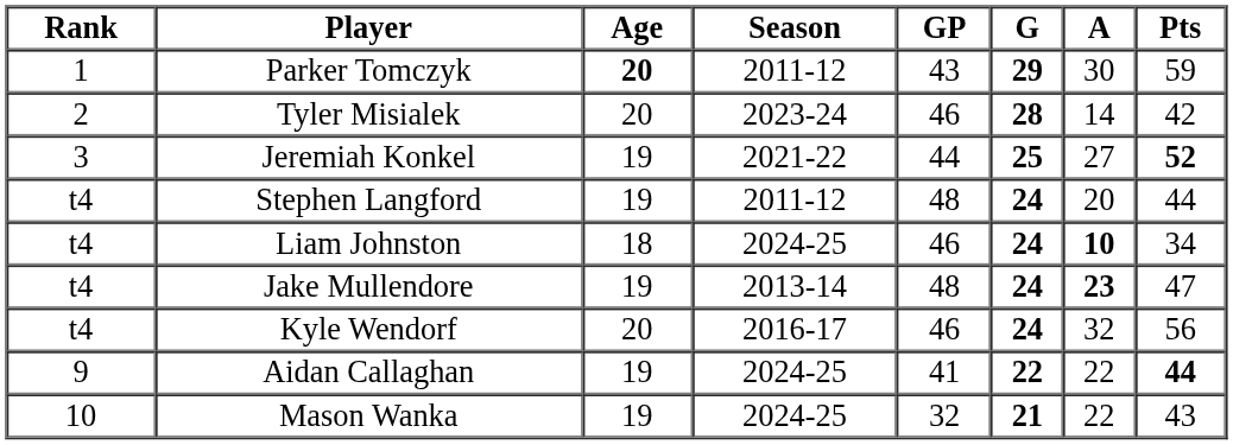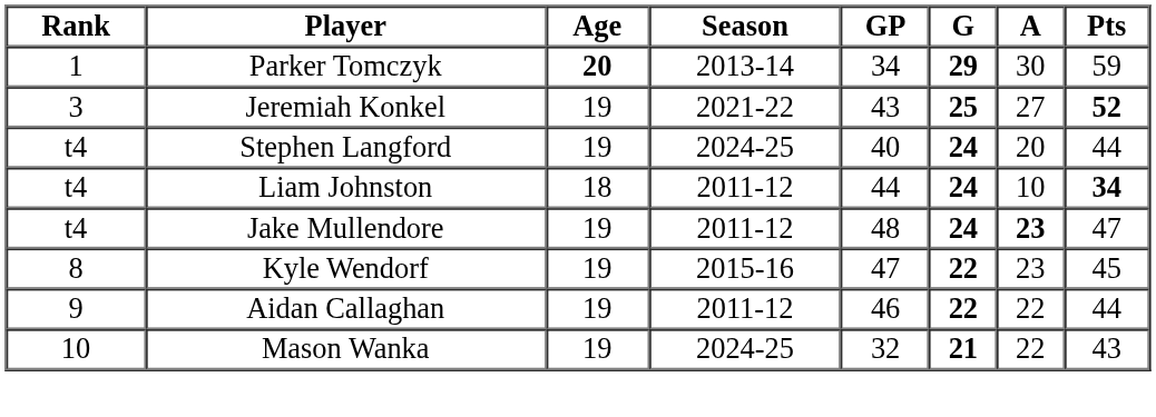Parker Tomczyk | Season: 2011-12 -> 2013-14
Parker Tomczyk | GP: 43 -> 34
- row: 2 | Tyler Misialek | 20 | 2023-24 | 46 | 28 | 14 | 42
Jeremiah Konkel | GP: 44 -> 43
Stephen Langford | Season: 2011-12 -> 2024-25
Stephen Langford | GP: 48 -> 40
Liam Johnston | Season: 2024-25 -> 2011-12
Liam Johnston | GP: 46 -> 44
Liam Johnston | A: bold -> normal
Liam Johnston | Pts: normal -> bold
Jake Mullendore | Season: 2013-14 -> 2011-12
- row: t4 | Kyle Wendorf | 20 | 2016-17 | 46 | 24 | 32 | 56
+ row: 8 | Kyle Wendorf | 19 | 2015-16 | 47 | 22 | 23 | 45
Aidan Callaghan | Season: 2024-25 -> 2011-12
Aidan Callaghan | GP: 41 -> 46
Aidan Callaghan | Pts: bold -> normal
